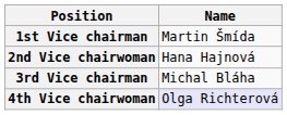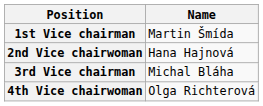4th Vice chairwoman | Name: lavender background -> no background
